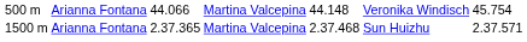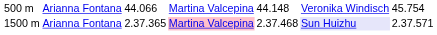row 2 | column 4: no background -> pink background
row 2 | column 6: no background -> lavender background
